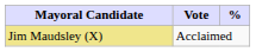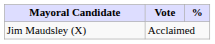Jim Maudsley (X) | Mayoral Candidate: khaki background -> no background
